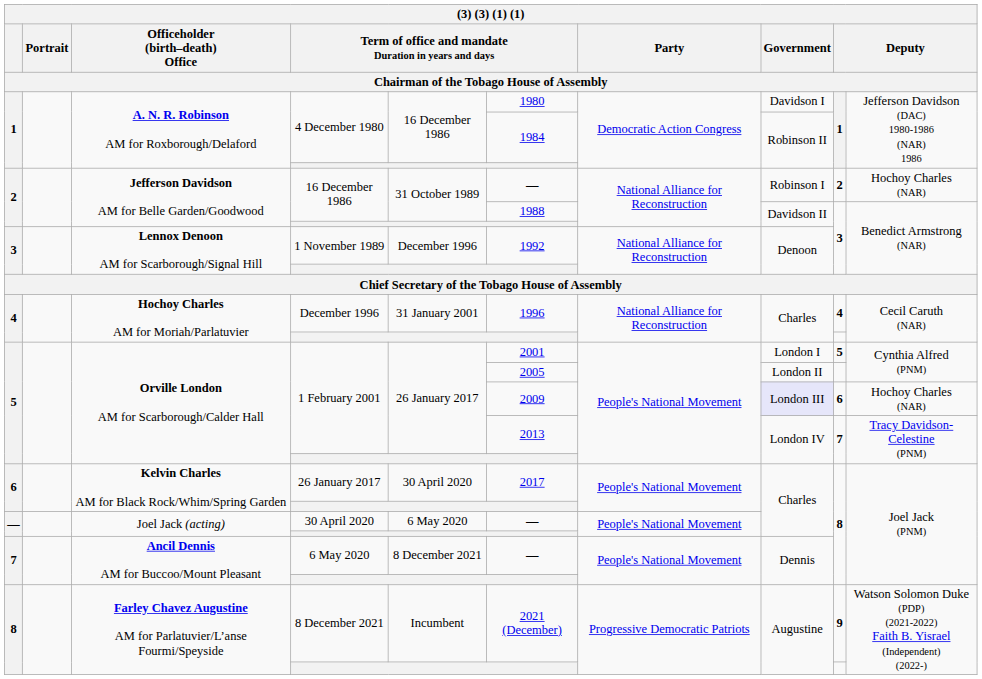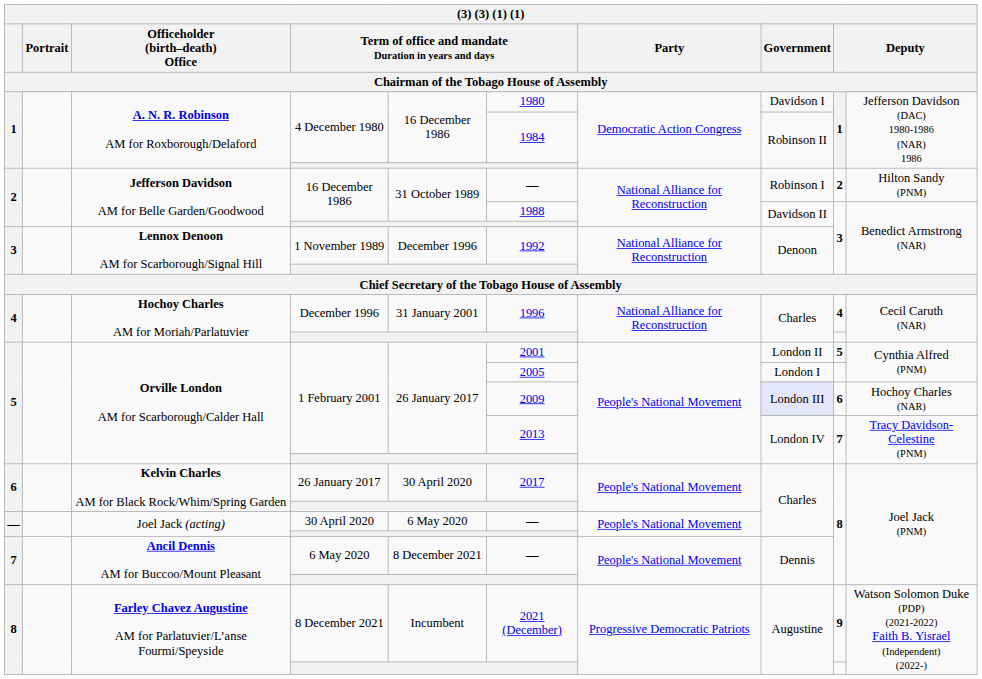row 7 | column 10: Hochoy Charles (NAR) -> Hilton Sandy (PNM)
row 15 | Government: London I -> London II
row 16 | Government: London II -> London I
